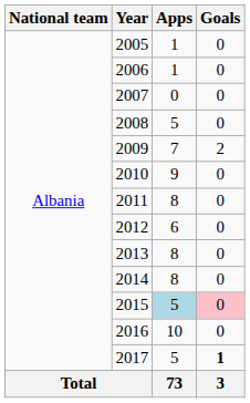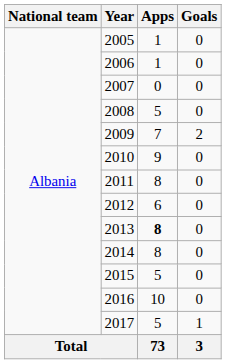2013 | Apps: normal -> bold
2015 | Apps: lightblue background -> no background
2015 | Goals: pink background -> no background
2017 | Goals: bold -> normal
